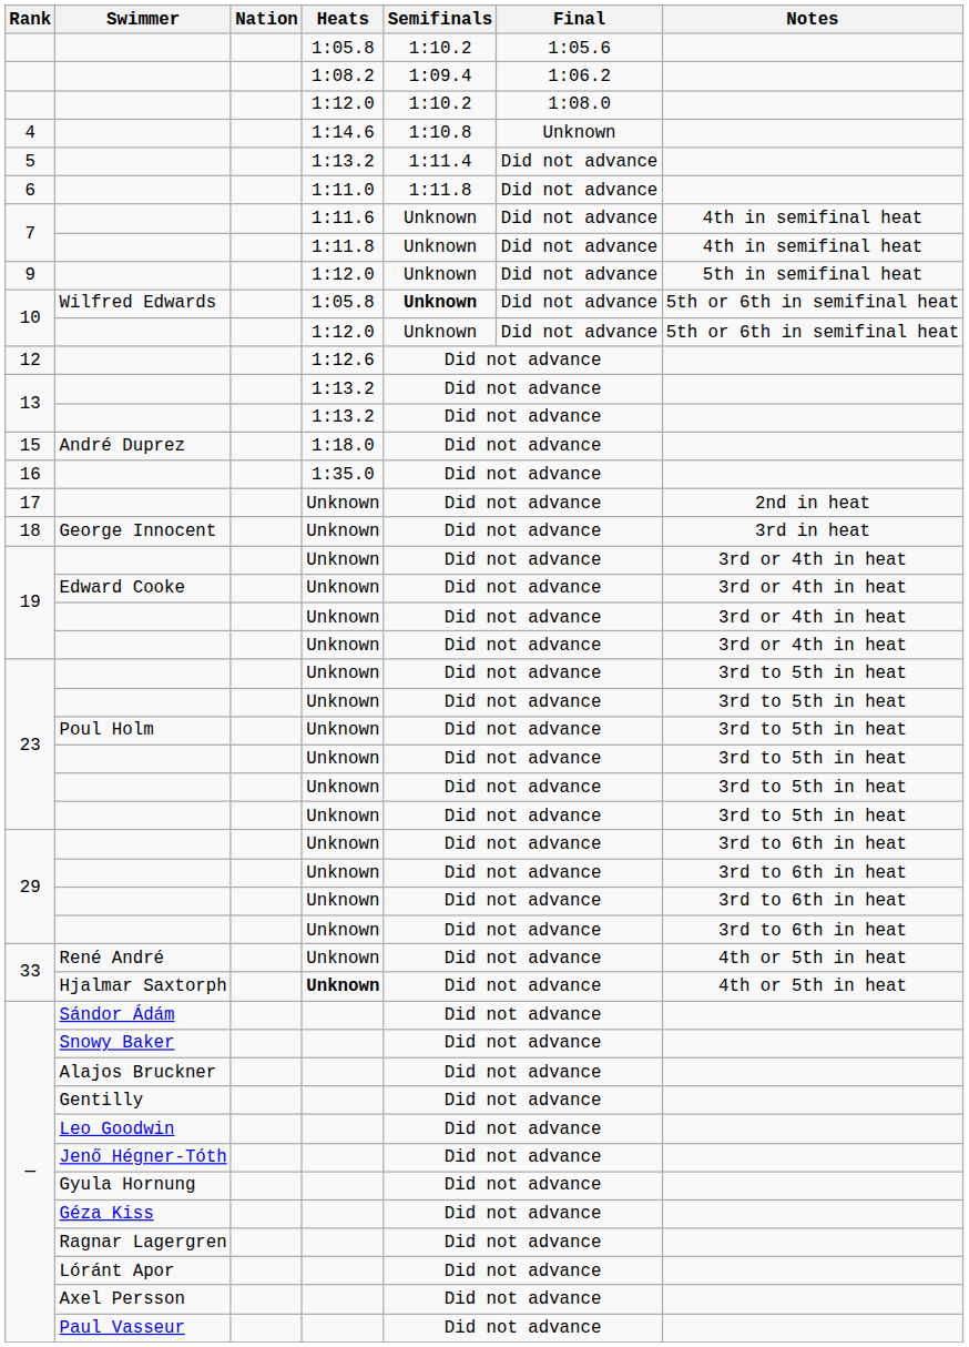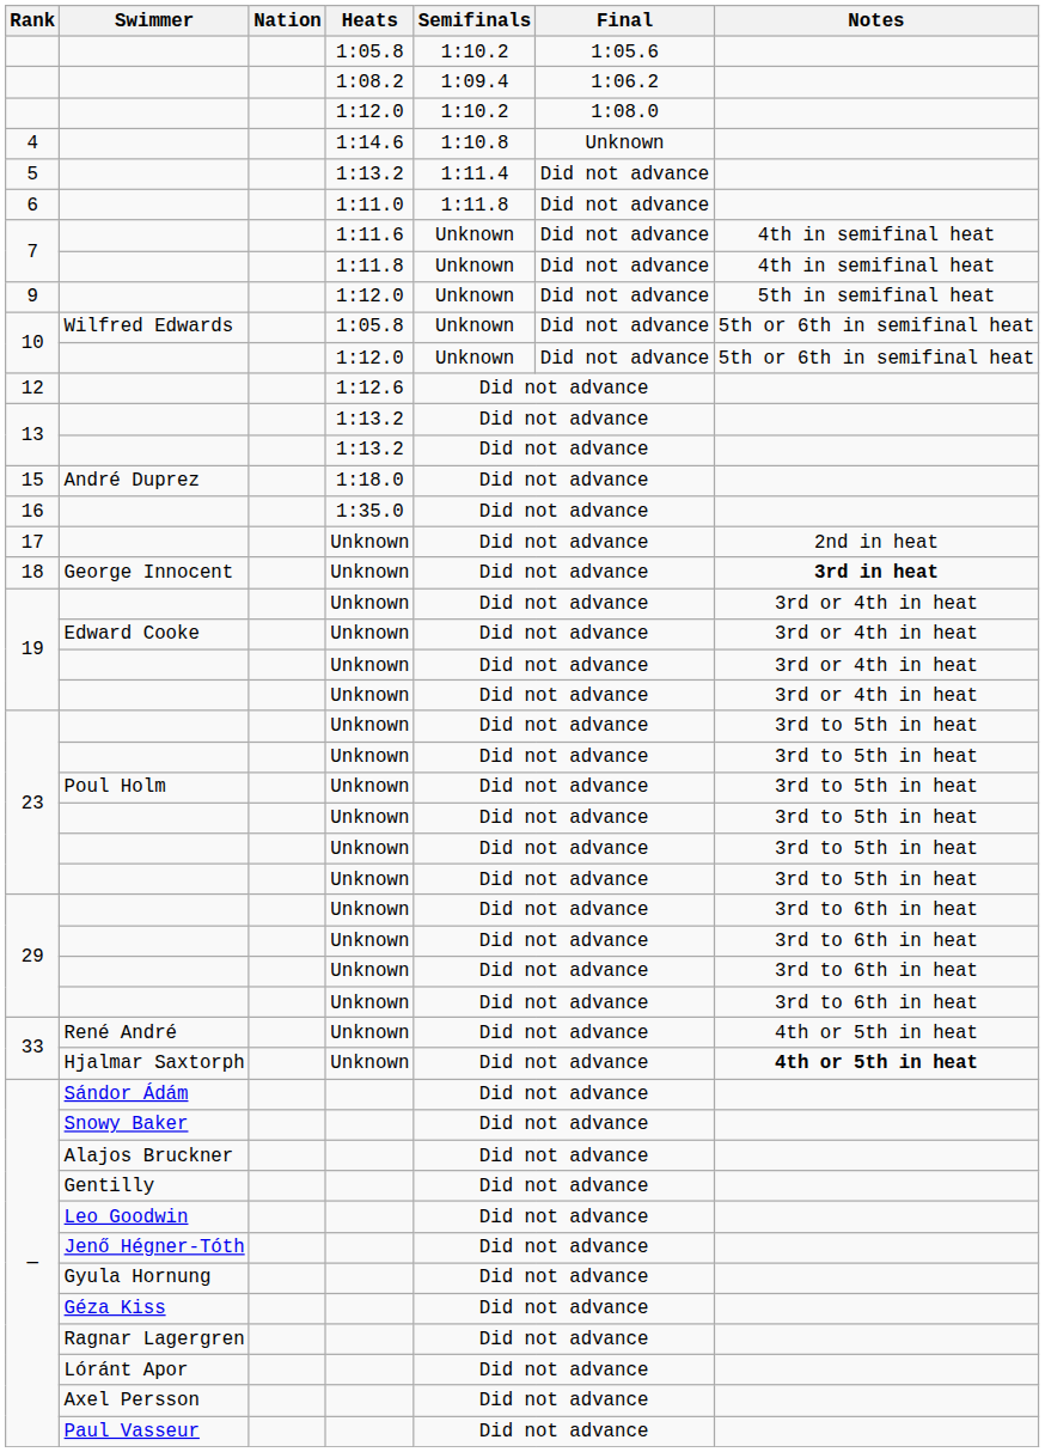Wilfred Edwards | Semifinals: bold -> normal
George Innocent | Notes: normal -> bold
Hjalmar Saxtorph | Heats: bold -> normal
Hjalmar Saxtorph | Notes: normal -> bold
